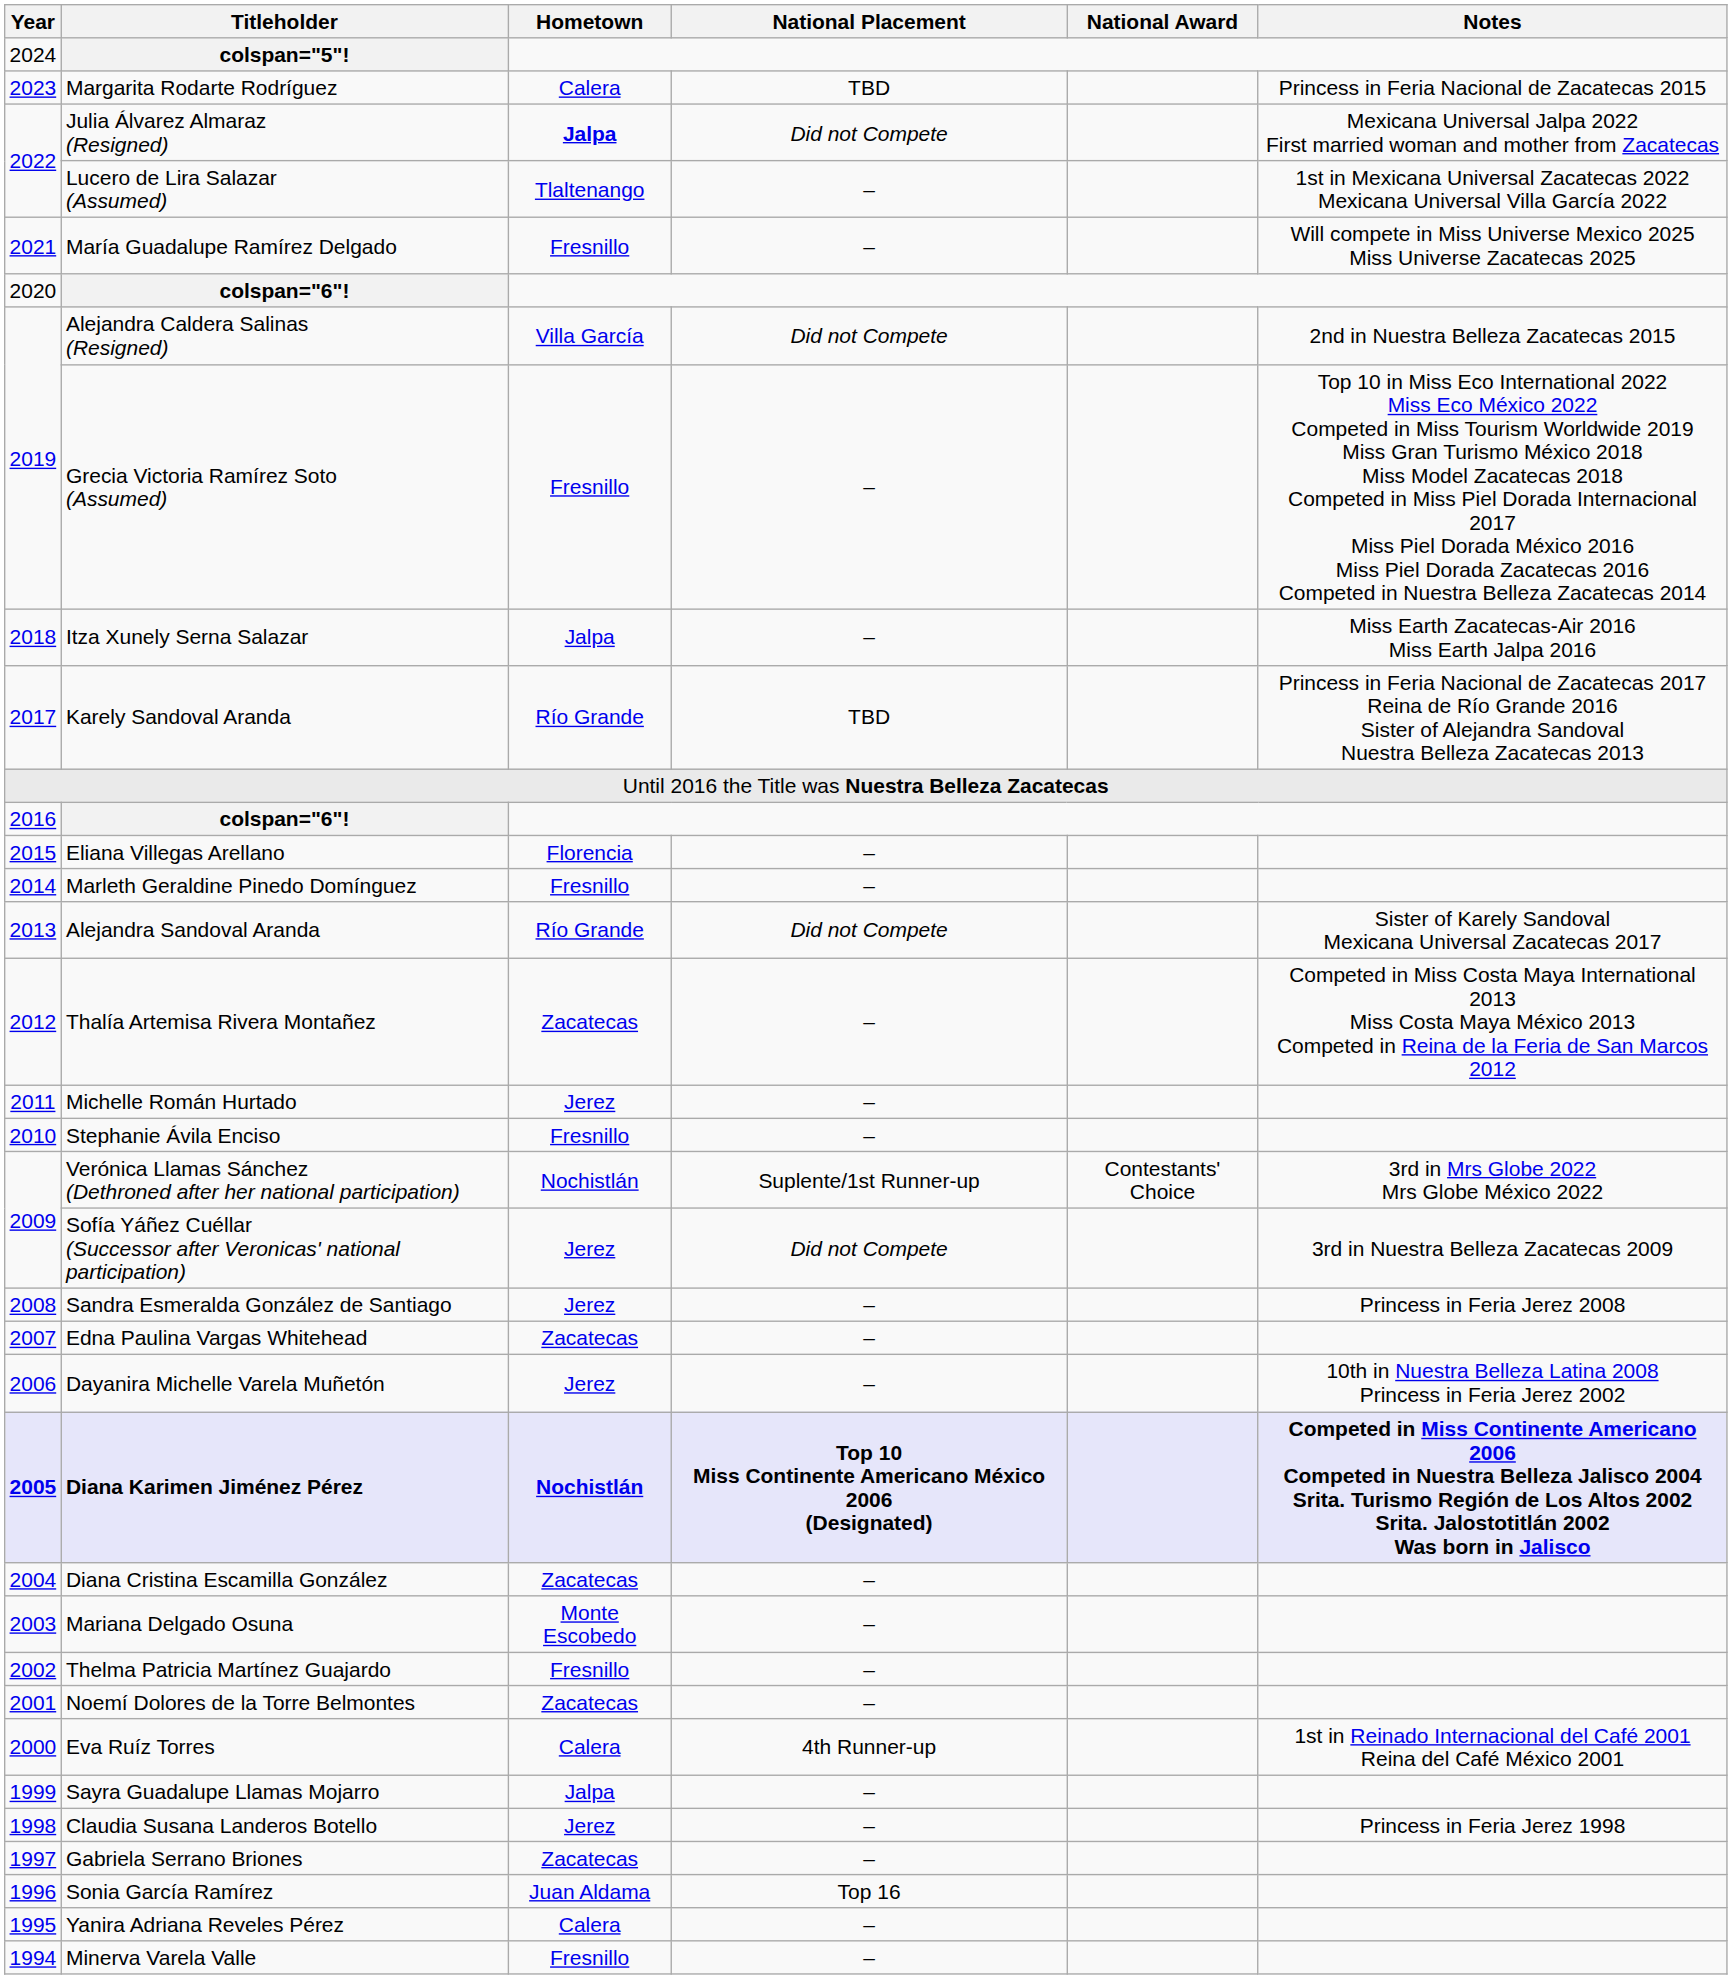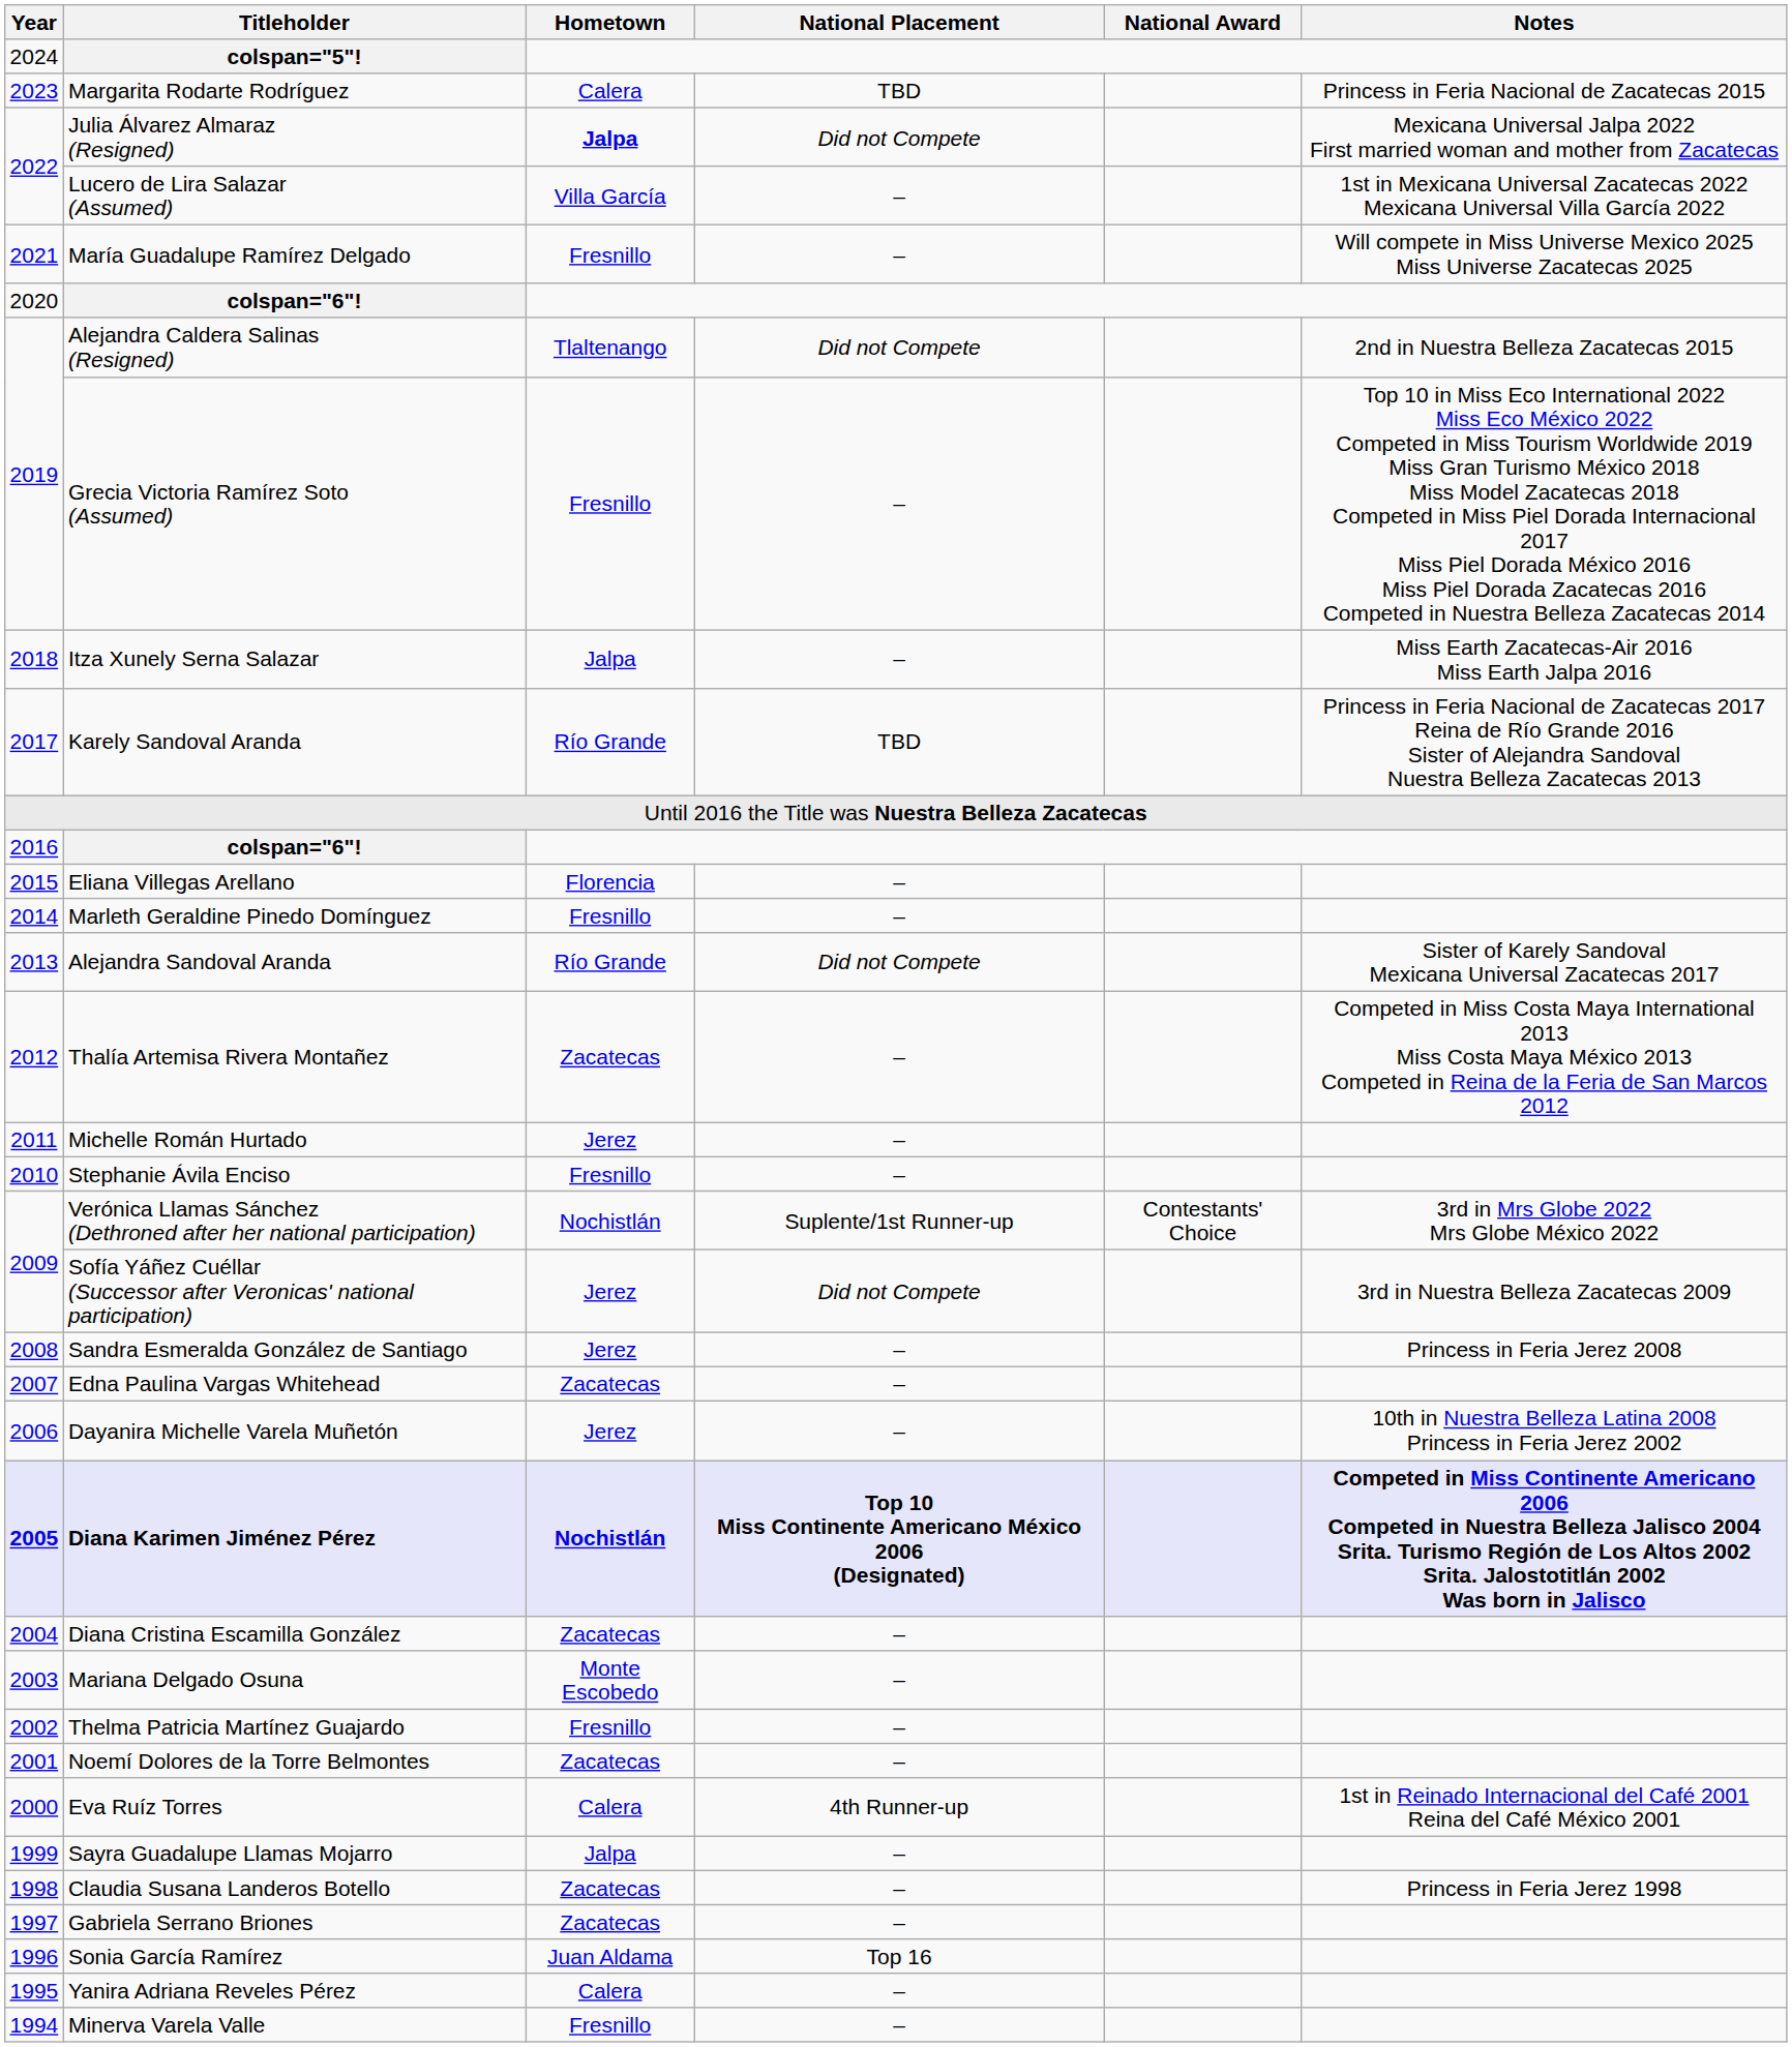Lucero de Lira Salazar (Assumed) | Hometown: Tlaltenango -> Villa García
Alejandra Caldera Salinas (Resigned) | Hometown: Villa García -> Tlaltenango
Claudia Susana Landeros Botello | Hometown: Jerez -> Zacatecas
